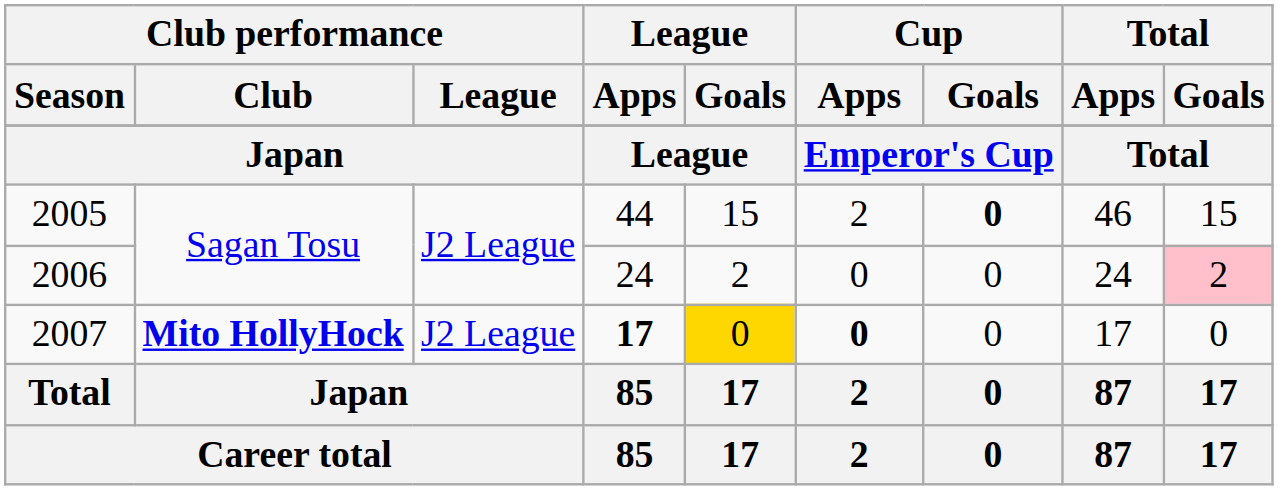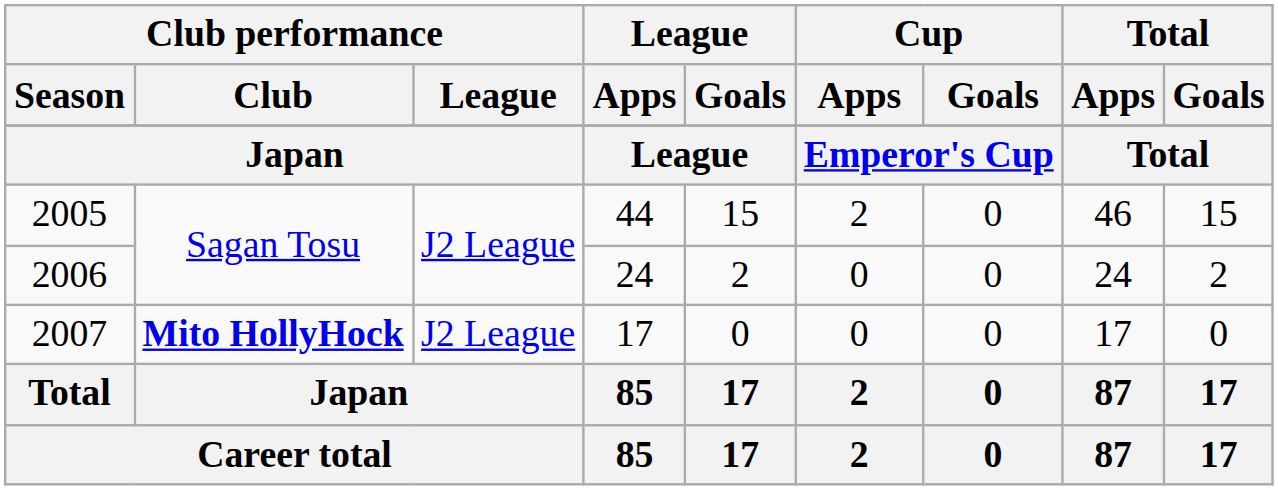2005 | Cup / Goals: bold -> normal
2006 | Total / Goals: pink background -> no background
2007 | League / Apps: bold -> normal
2007 | League / Goals: gold background -> no background
2007 | Cup / Apps: bold -> normal
